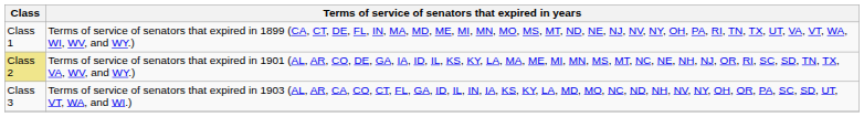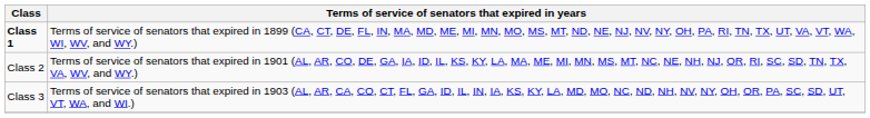Class 1 | Class: normal -> bold
Class 2 | Class: khaki background -> no background
